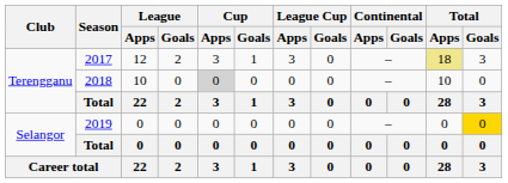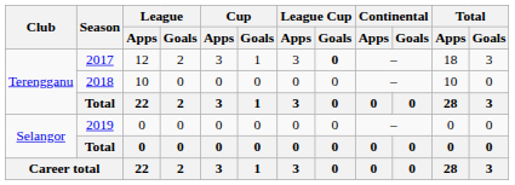2017 | League Cup / Goals: normal -> bold
2017 | Total / Apps: khaki background -> no background
2018 | Cup / Apps: lightgrey background -> no background
2019 | Total / Goals: gold background -> no background
